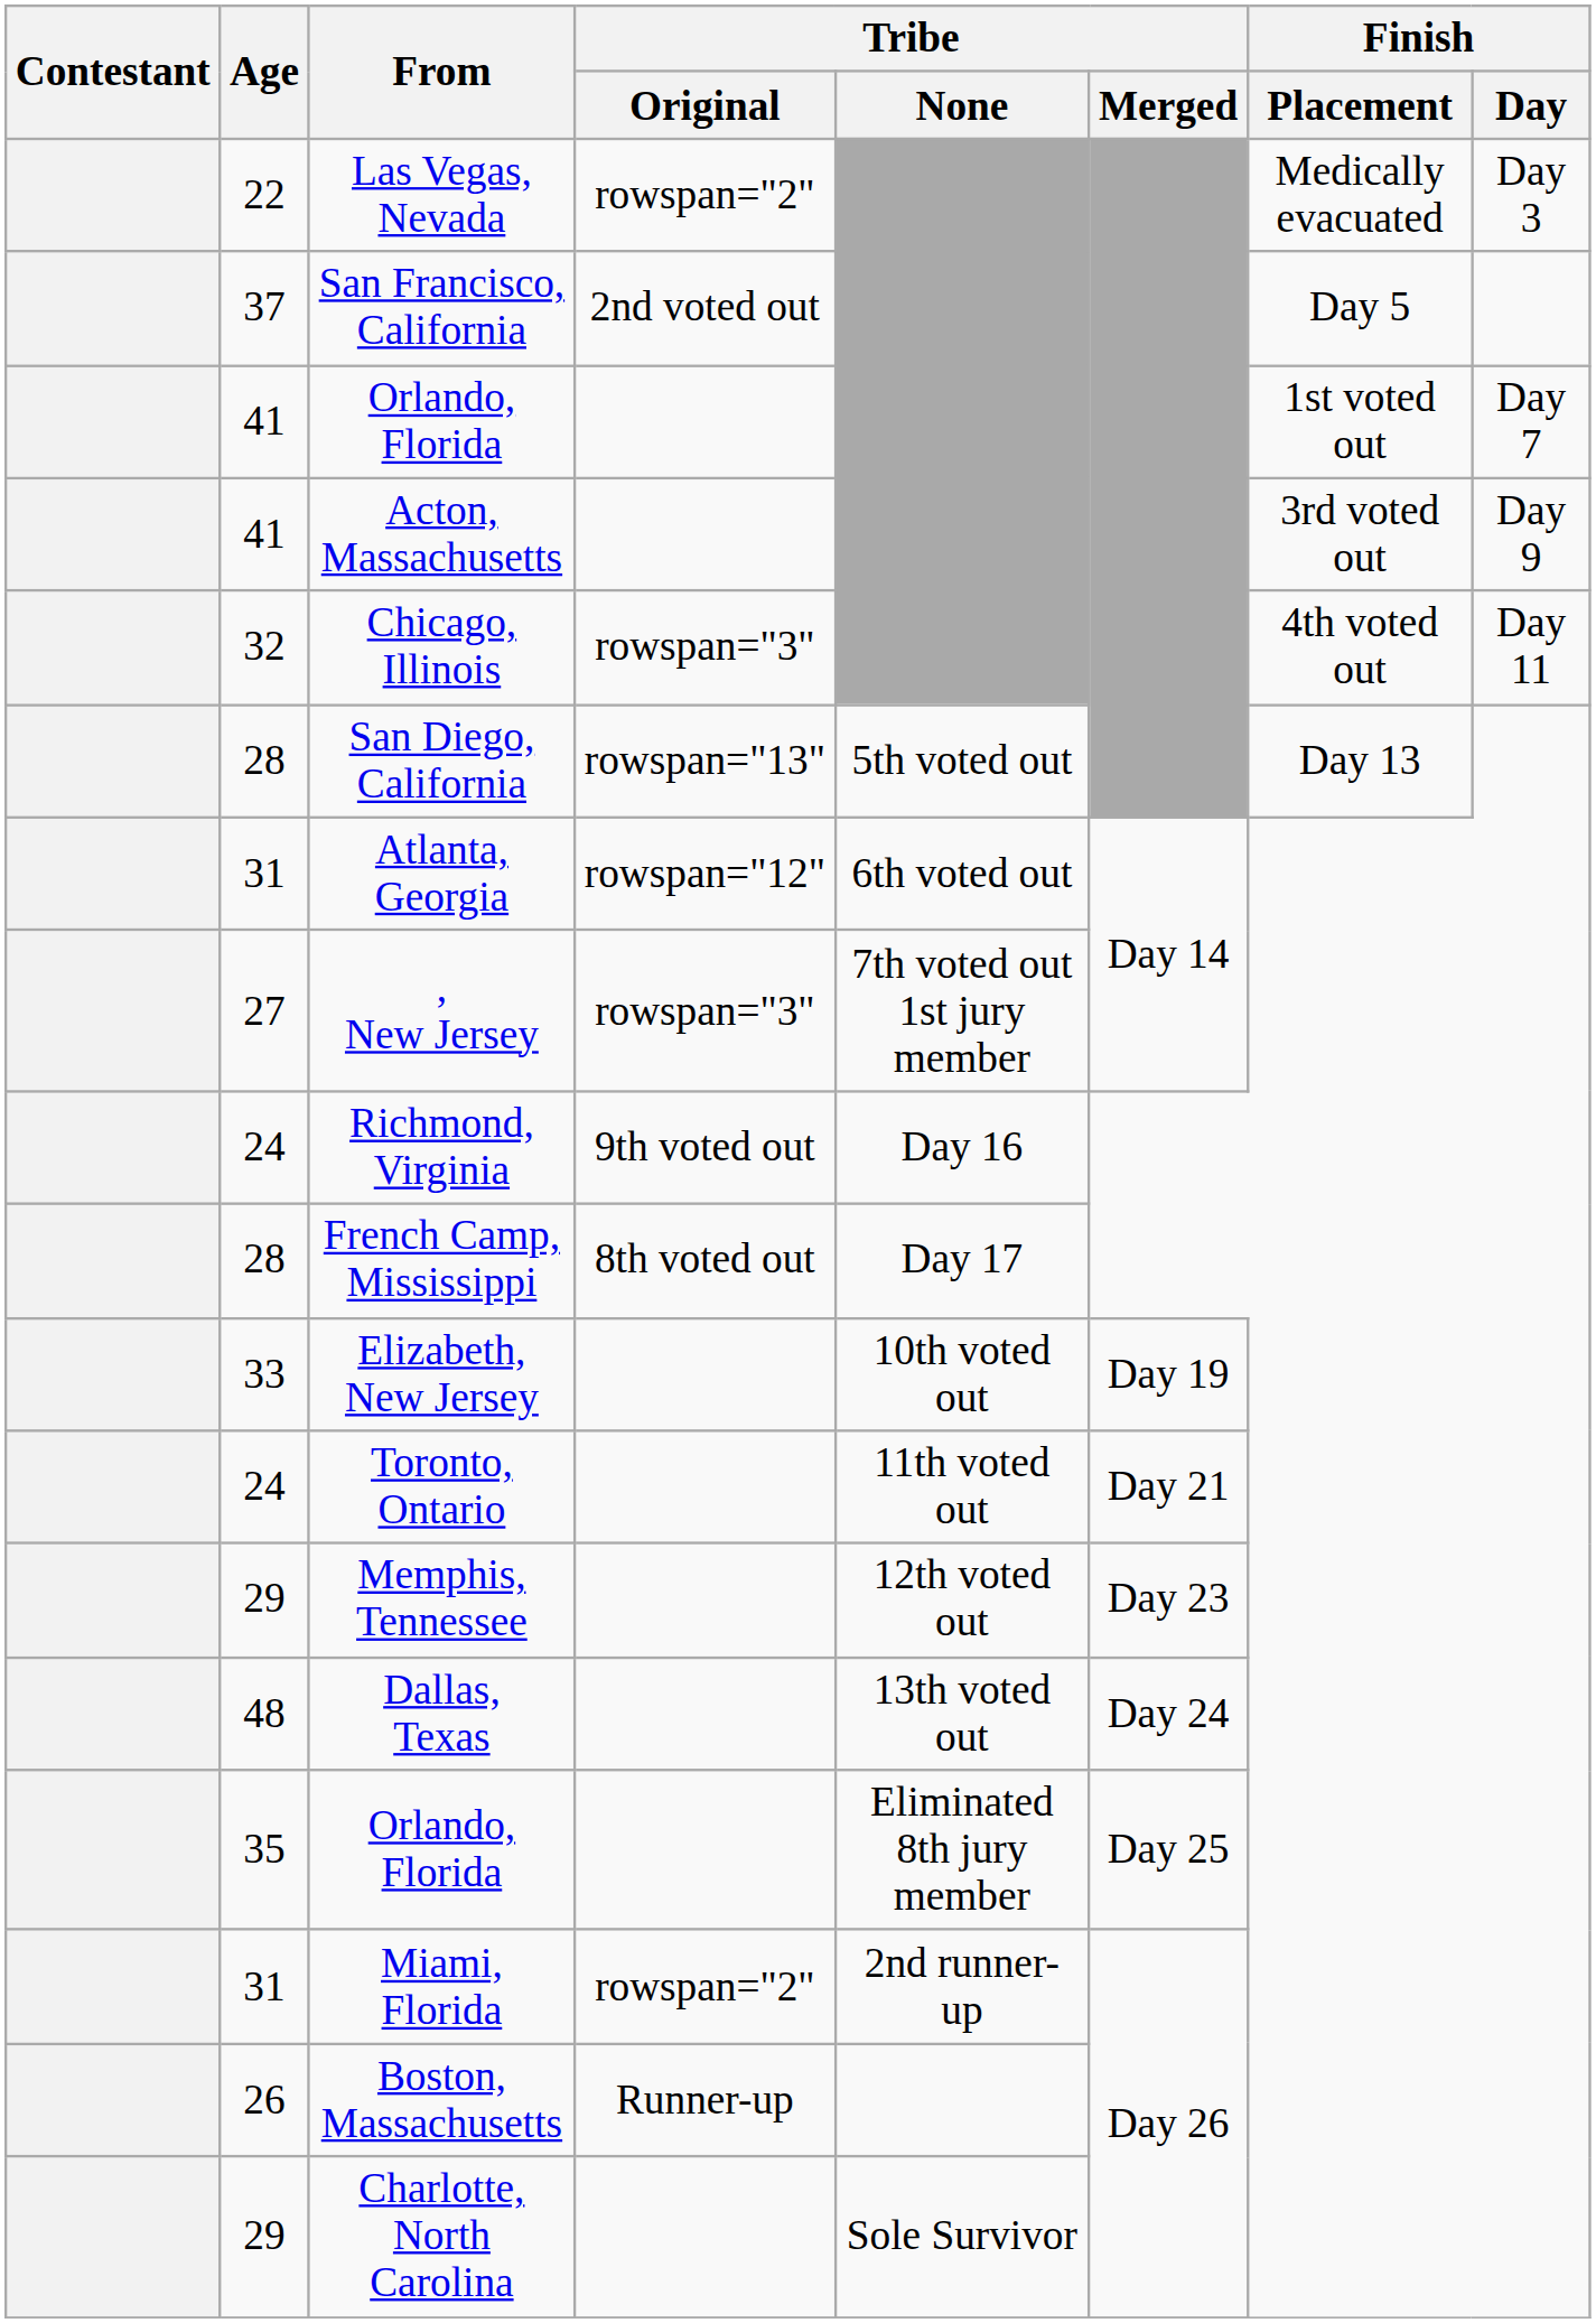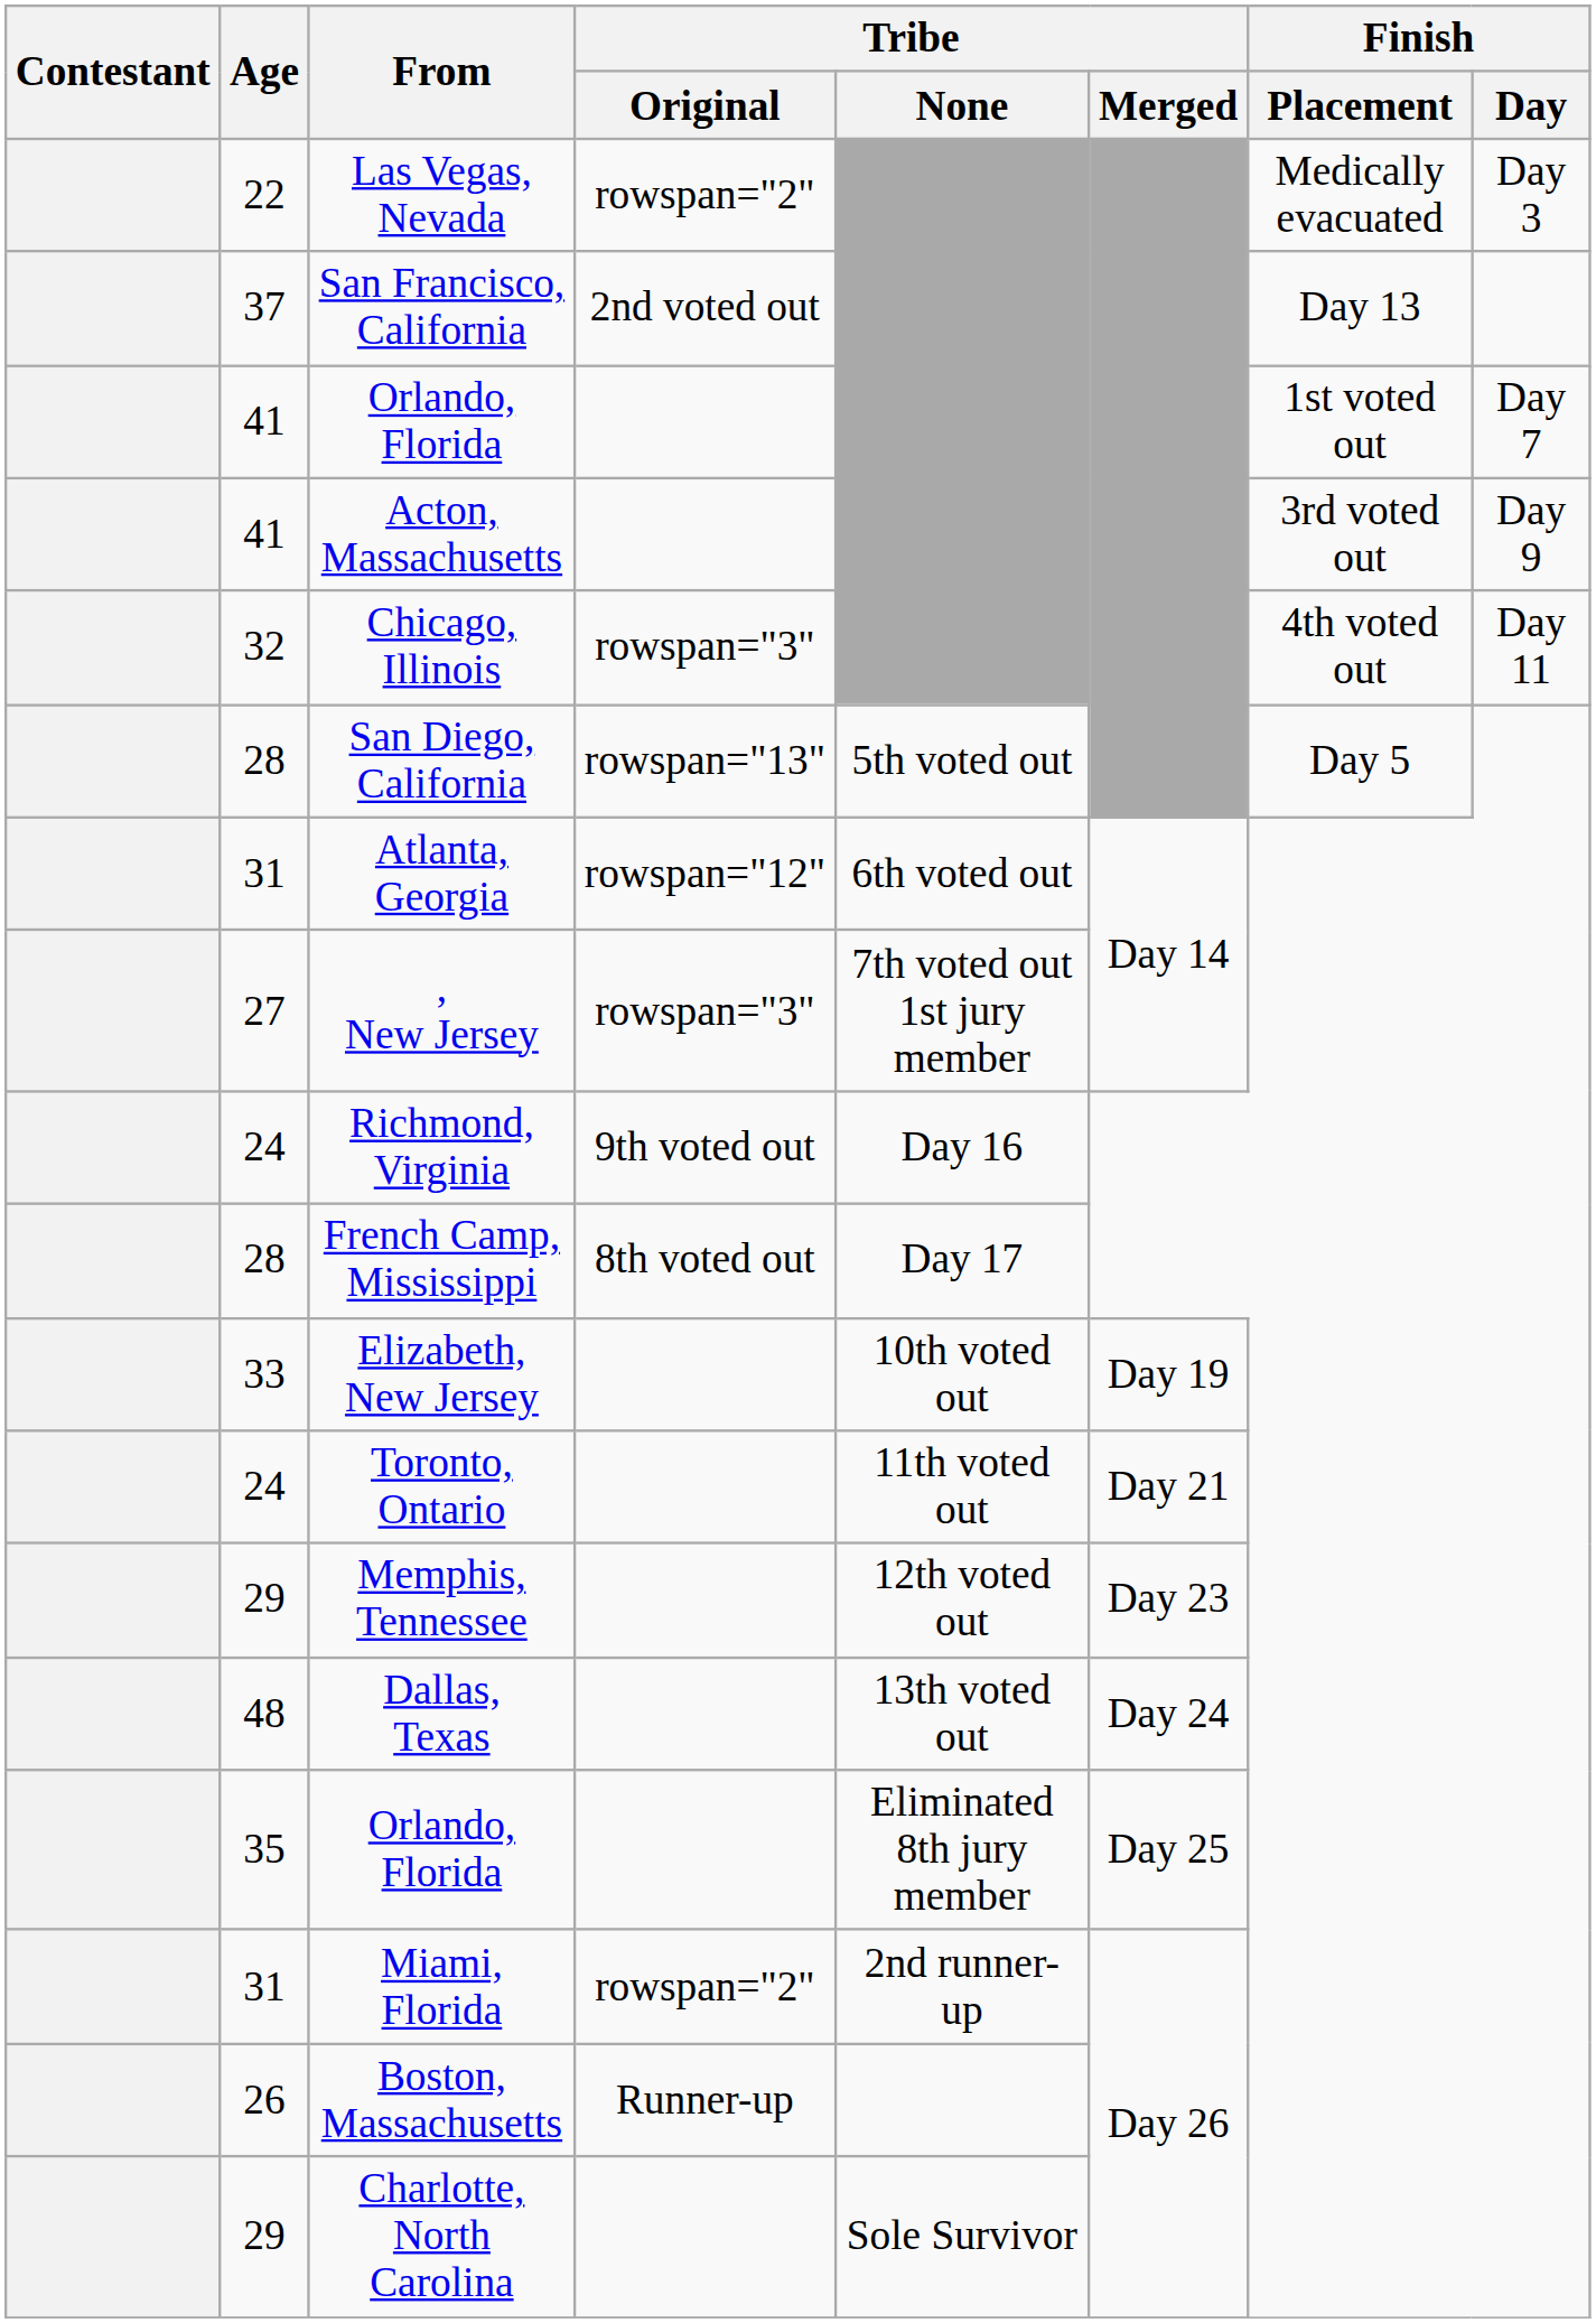San Francisco, California | Finish / Placement: Day 5 -> Day 13
San Diego, California | Finish / Placement: Day 13 -> Day 5
